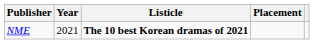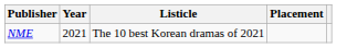NME | Listicle: bold -> normal
